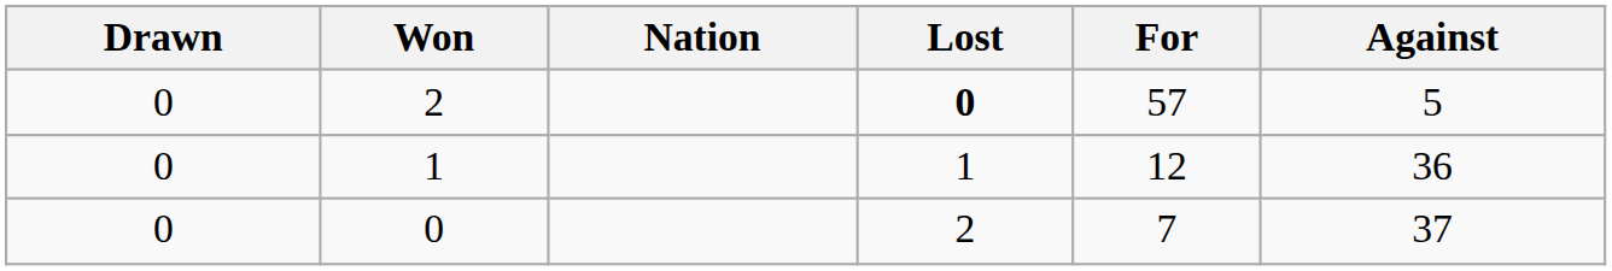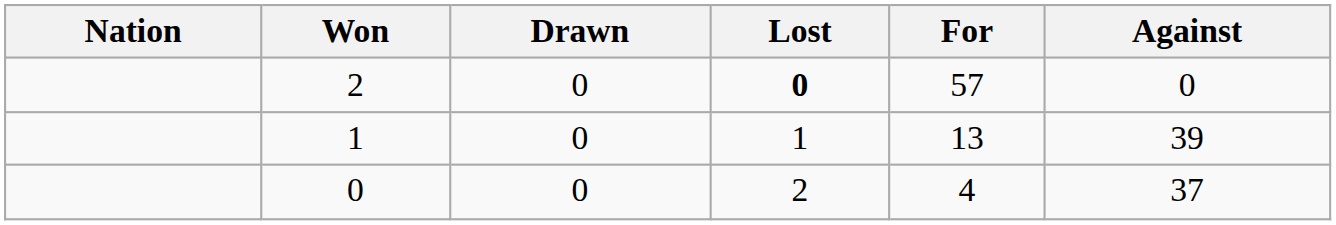columns swapped: Nation <-> Drawn
row 2 | Against: 5 -> 0
row 3 | For: 12 -> 13
row 3 | Against: 36 -> 39
row 4 | For: 7 -> 4
